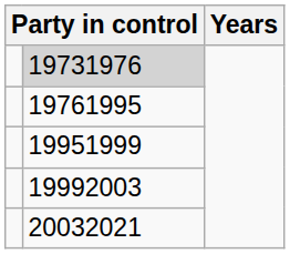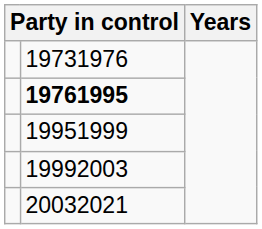19731976 | column 2: lightgrey background -> no background
19761995 | column 2: normal -> bold
